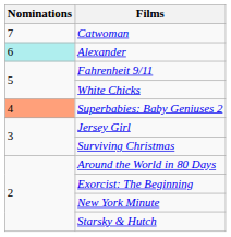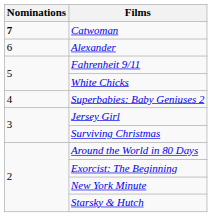Catwoman | Nominations: normal -> bold
Alexander | Nominations: paleturquoise background -> no background
Superbabies: Baby Geniuses 2 | Nominations: lightsalmon background -> no background
